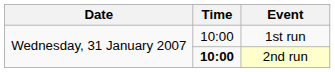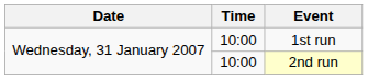2nd run | Time: bold -> normal
